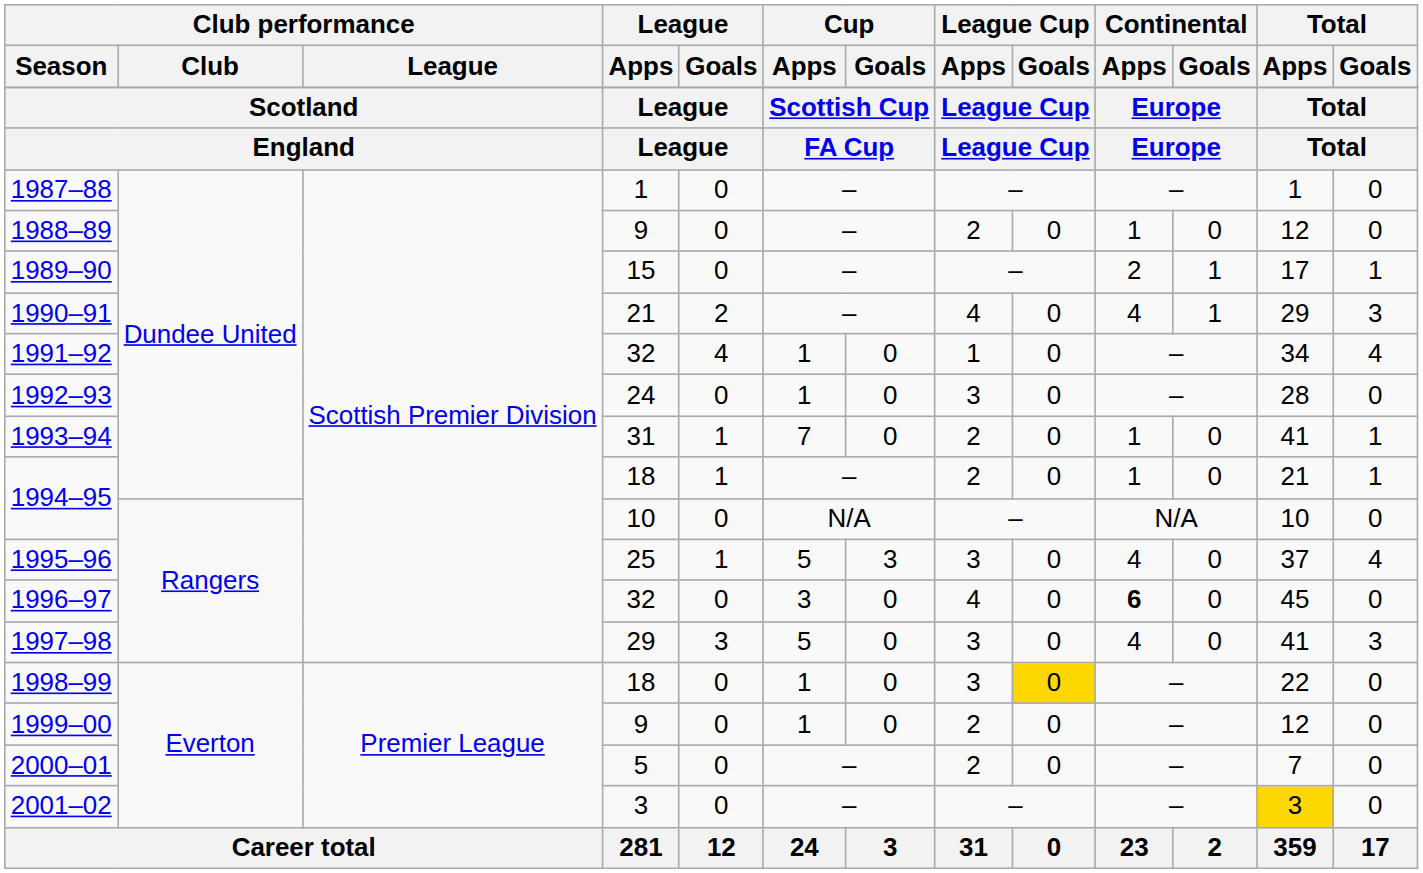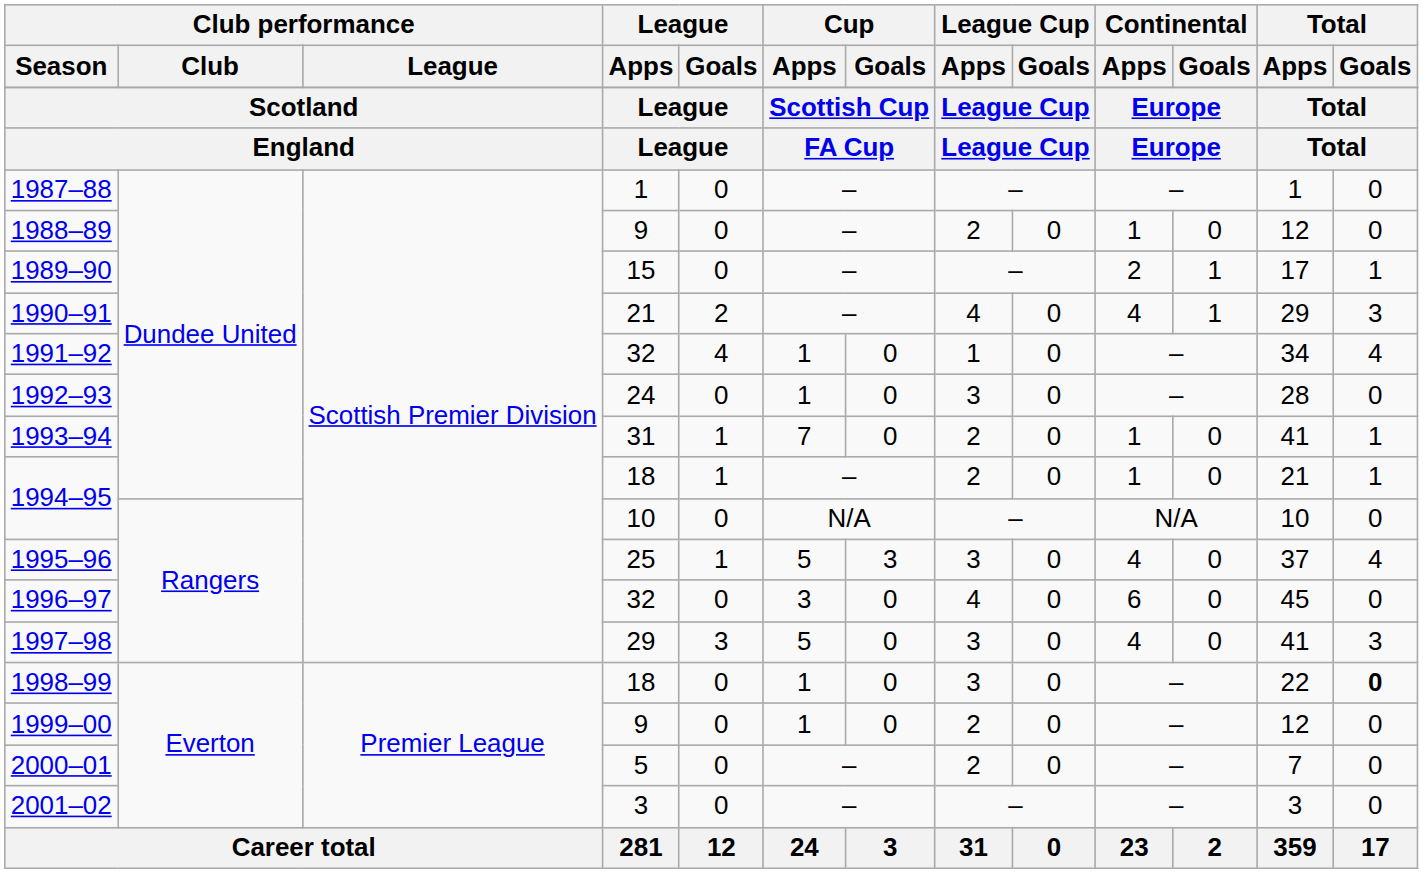1996–97 | Continental / Apps: bold -> normal
1998–99 | League Cup / Goals: gold background -> no background
1998–99 | Total / Goals: normal -> bold
2001–02 | Total / Apps: gold background -> no background
